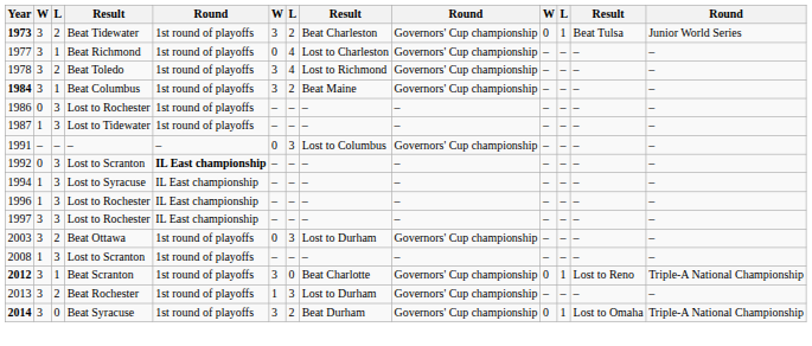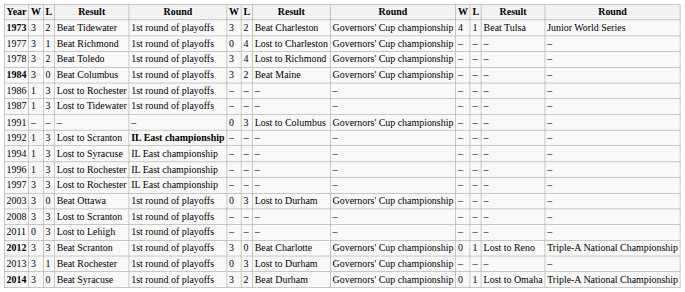1973 | column 10: 0 -> 4
1984 | column 3: 1 -> 0
1986 | column 2: 0 -> 1
1992 | column 2: 0 -> 1
2003 | column 3: 2 -> 0
2008 | column 2: 1 -> 3
+ row: 2011 | 0 | 3 | Lost to Lehigh | 1st round of playoffs | – | – | – | – | – | – | – | –
2012 | column 3: 1 -> 3
2013 | column 3: 2 -> 1
2013 | column 6: 1 -> 0
